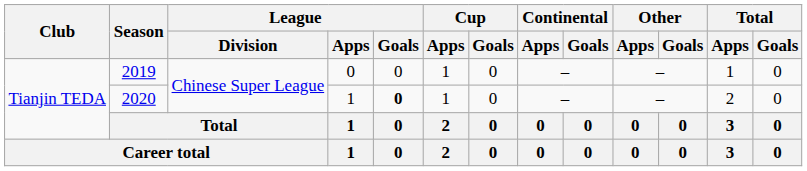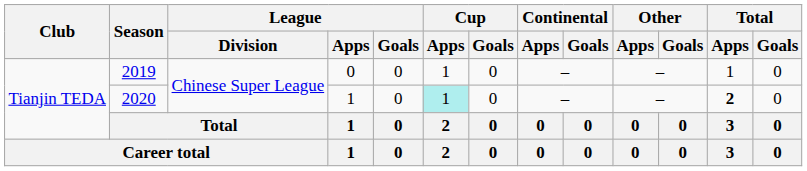2020 | League / Goals: bold -> normal
2020 | Cup / Apps: no background -> paleturquoise background
2020 | Total / Apps: normal -> bold
